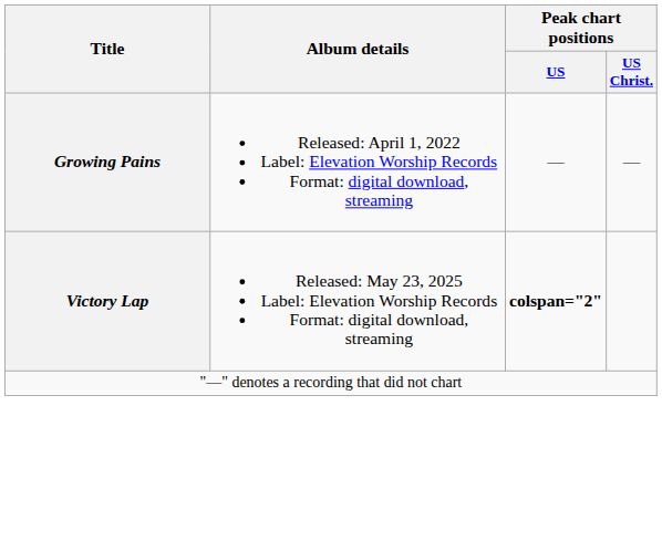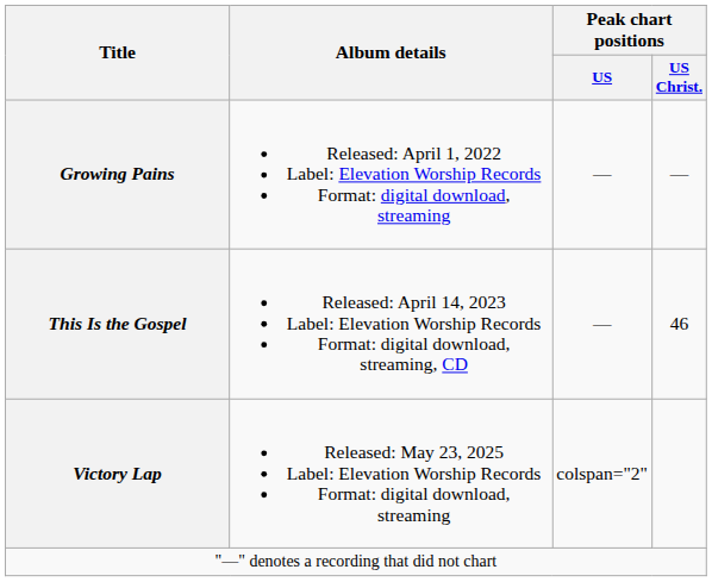+ row: This Is the Gospel | Released: April 14, 2023 Label: Elevation Worship Records Format: digital download, streaming, CD | — | 46
Victory Lap | Peak chart positions / US: bold -> normal
